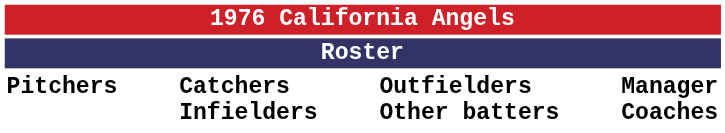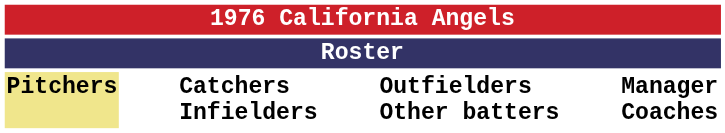Pitchers | column 1: no background -> khaki background
